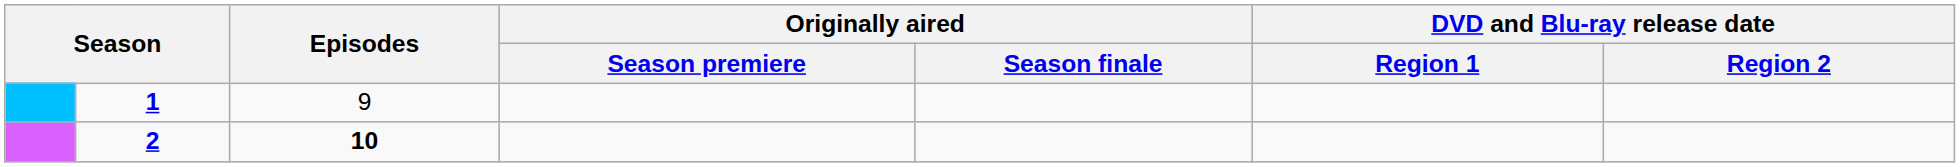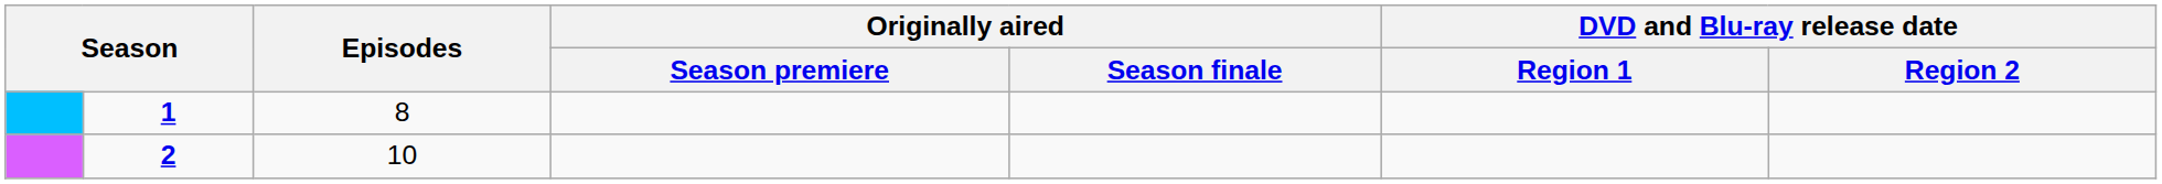1 | Episodes: 9 -> 8
2 | Episodes: bold -> normal
